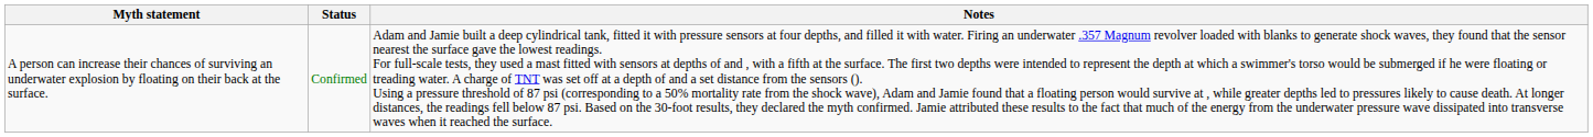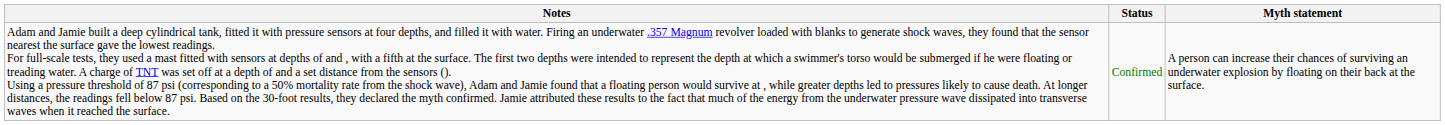columns swapped: Myth statement <-> Notes
